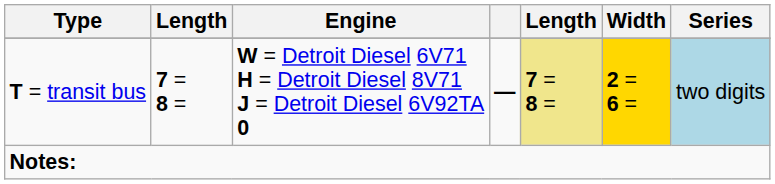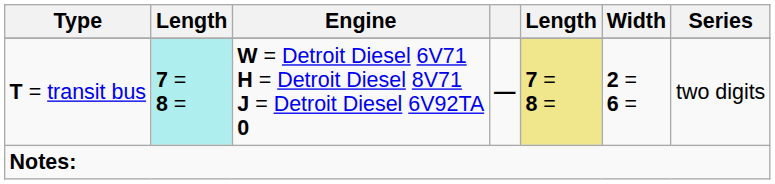T = transit bus | column 2: no background -> paleturquoise background
T = transit bus | Width: gold background -> no background
T = transit bus | Series: lightblue background -> no background
